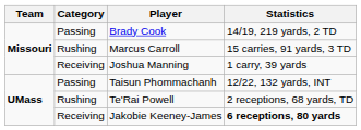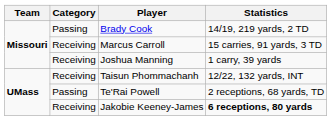Marcus Carroll | Category: Rushing -> Receiving
Taisun Phommachanh | Category: Passing -> Receiving
Te'Rai Powell | Category: Rushing -> Passing
